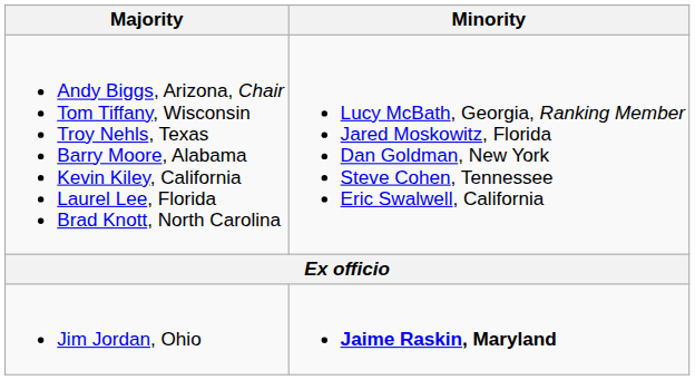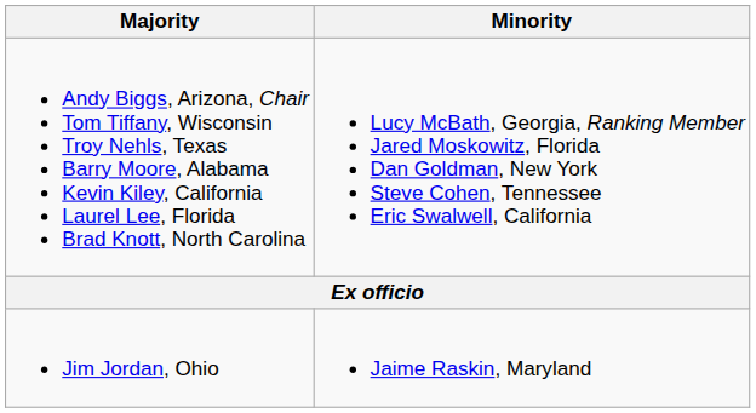Jim Jordan, Ohio | Minority: bold -> normal
